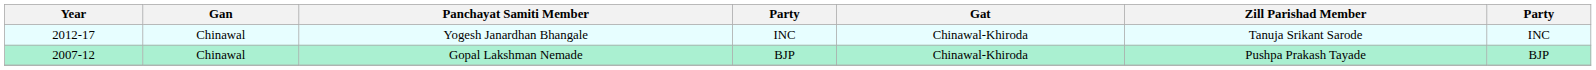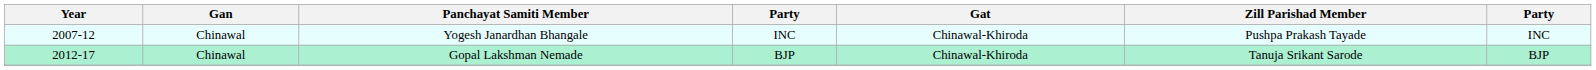Yogesh Janardhan Bhangale | Year: 2012-17 -> 2007-12
Yogesh Janardhan Bhangale | Zill Parishad Member: Tanuja Srikant Sarode -> Pushpa Prakash Tayade
Gopal Lakshman Nemade | Year: 2007-12 -> 2012-17
Gopal Lakshman Nemade | Zill Parishad Member: Pushpa Prakash Tayade -> Tanuja Srikant Sarode
